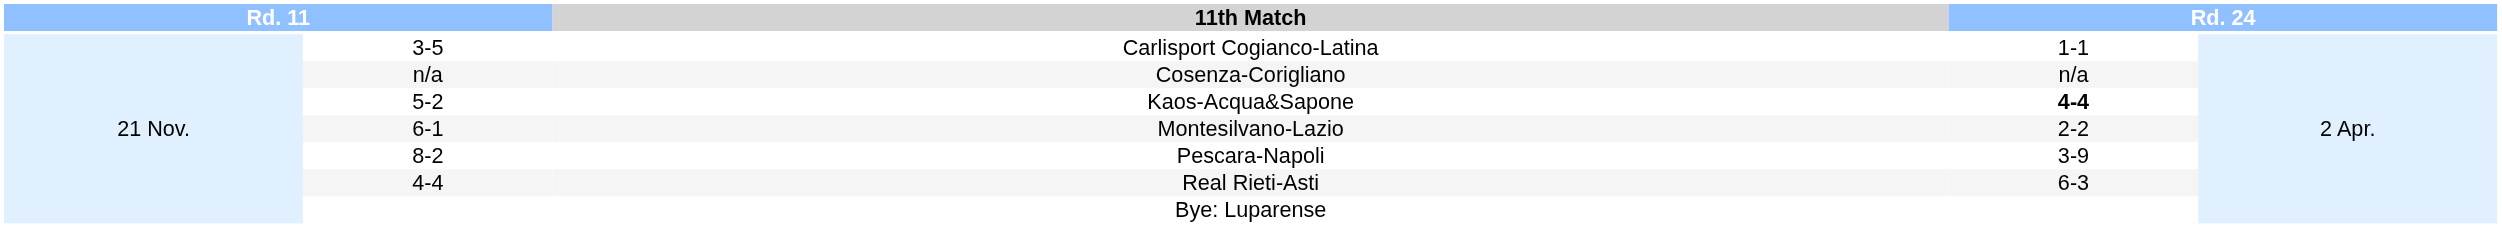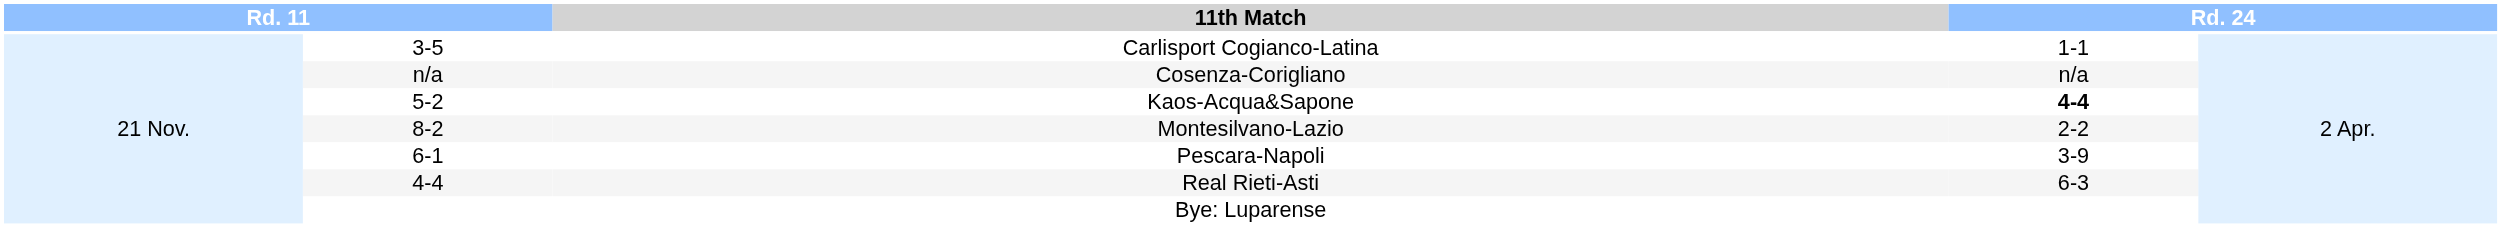Montesilvano-Lazio | column 2: 6-1 -> 8-2
Pescara-Napoli | column 2: 8-2 -> 6-1
